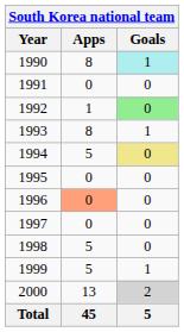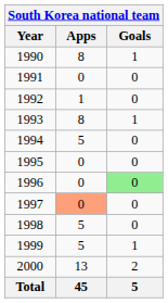1990 | Goals: paleturquoise background -> no background
1992 | Goals: lightgreen background -> no background
1994 | Goals: khaki background -> no background
1996 | Apps: lightsalmon background -> no background
1996 | Goals: no background -> lightgreen background
1997 | Apps: no background -> lightsalmon background
2000 | Goals: lightgrey background -> no background
